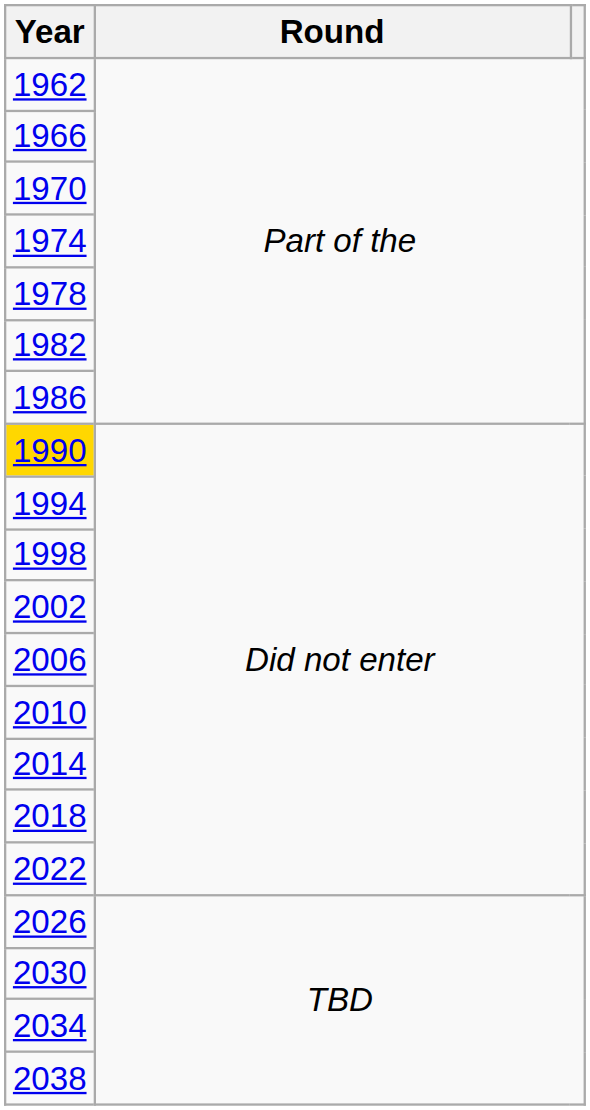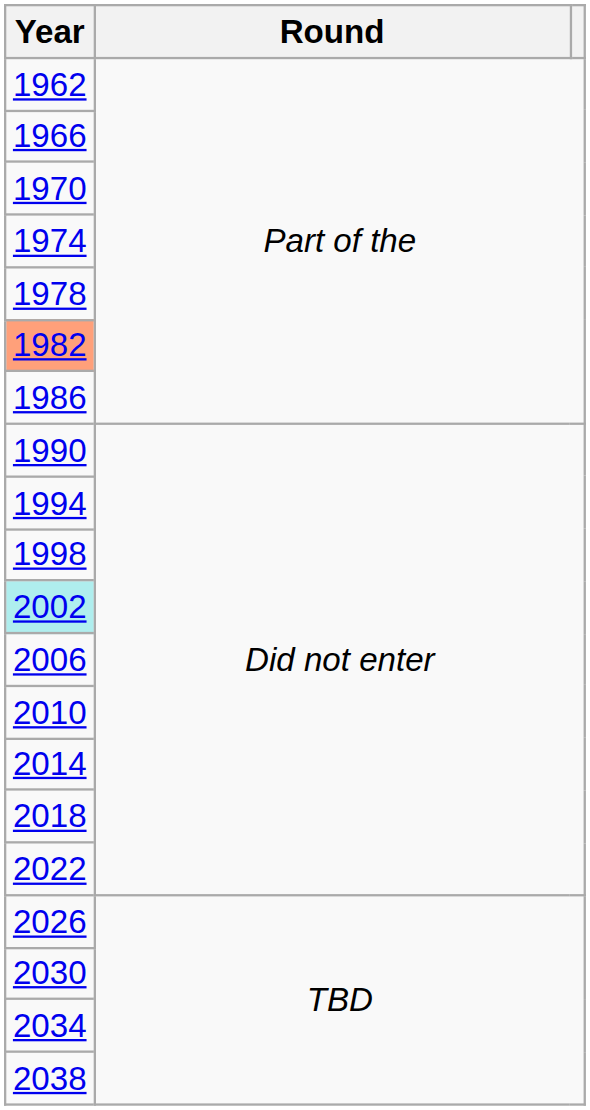1982 | Year: no background -> lightsalmon background
1990 | Year: gold background -> no background
2002 | Year: no background -> paleturquoise background
